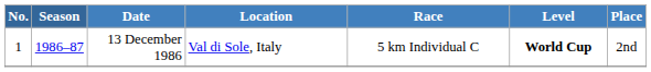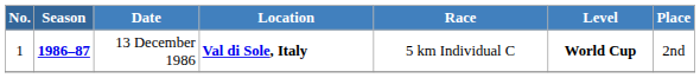13 December 1986 | Season: normal -> bold
13 December 1986 | Location: normal -> bold
